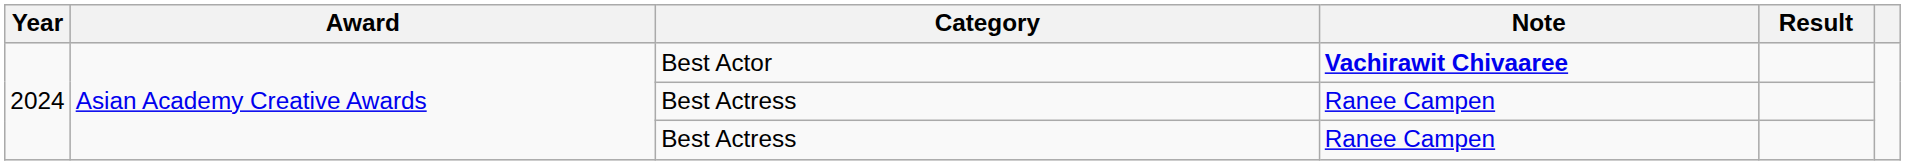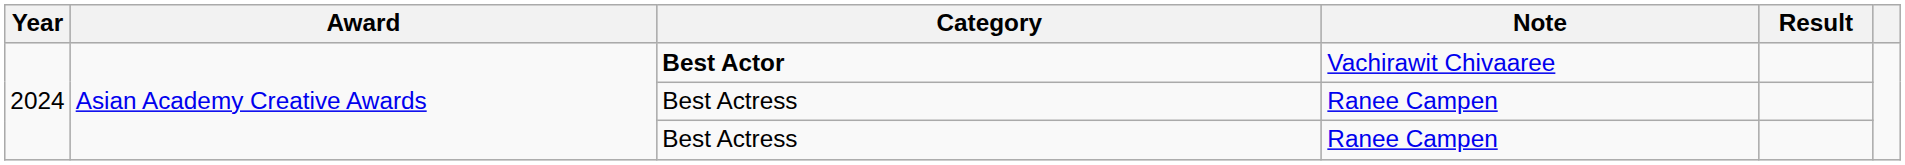Best Actor | Category: normal -> bold
Best Actor | Note: bold -> normal
